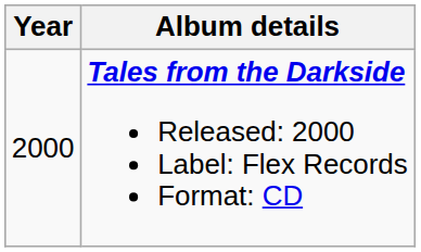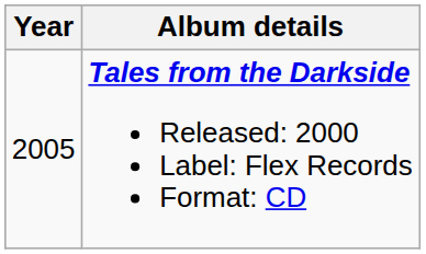row 2 | Year: 2000 -> 2005
